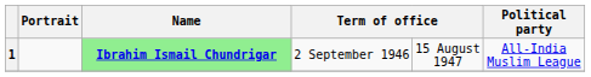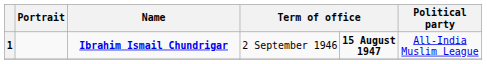1 | Name: lightgreen background -> no background
1 | column 5: normal -> bold
